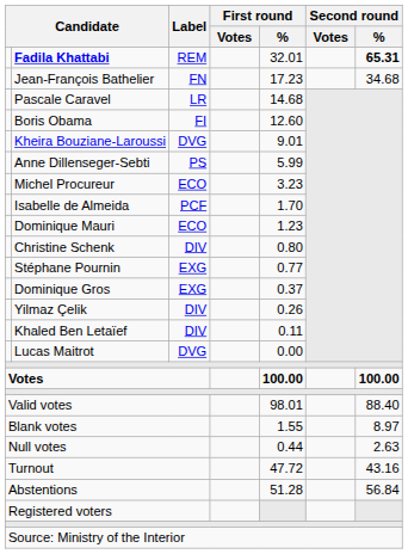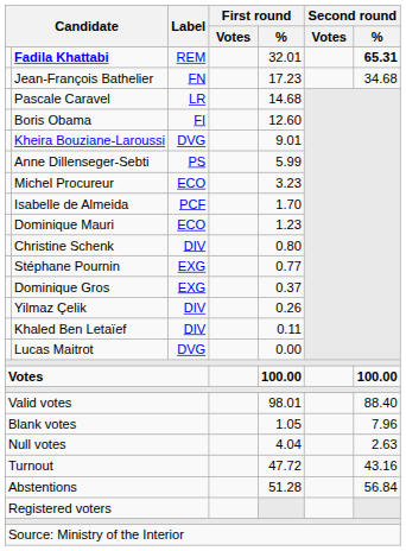Blank votes | First round / %: 1.55 -> 1.05
Blank votes | Second round / %: 8.97 -> 7.96
Null votes | First round / %: 0.44 -> 4.04
